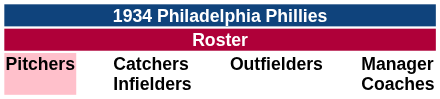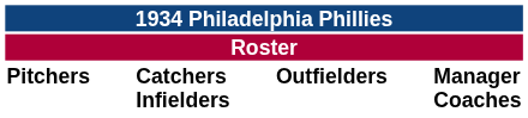Pitchers | column 1: pink background -> no background
